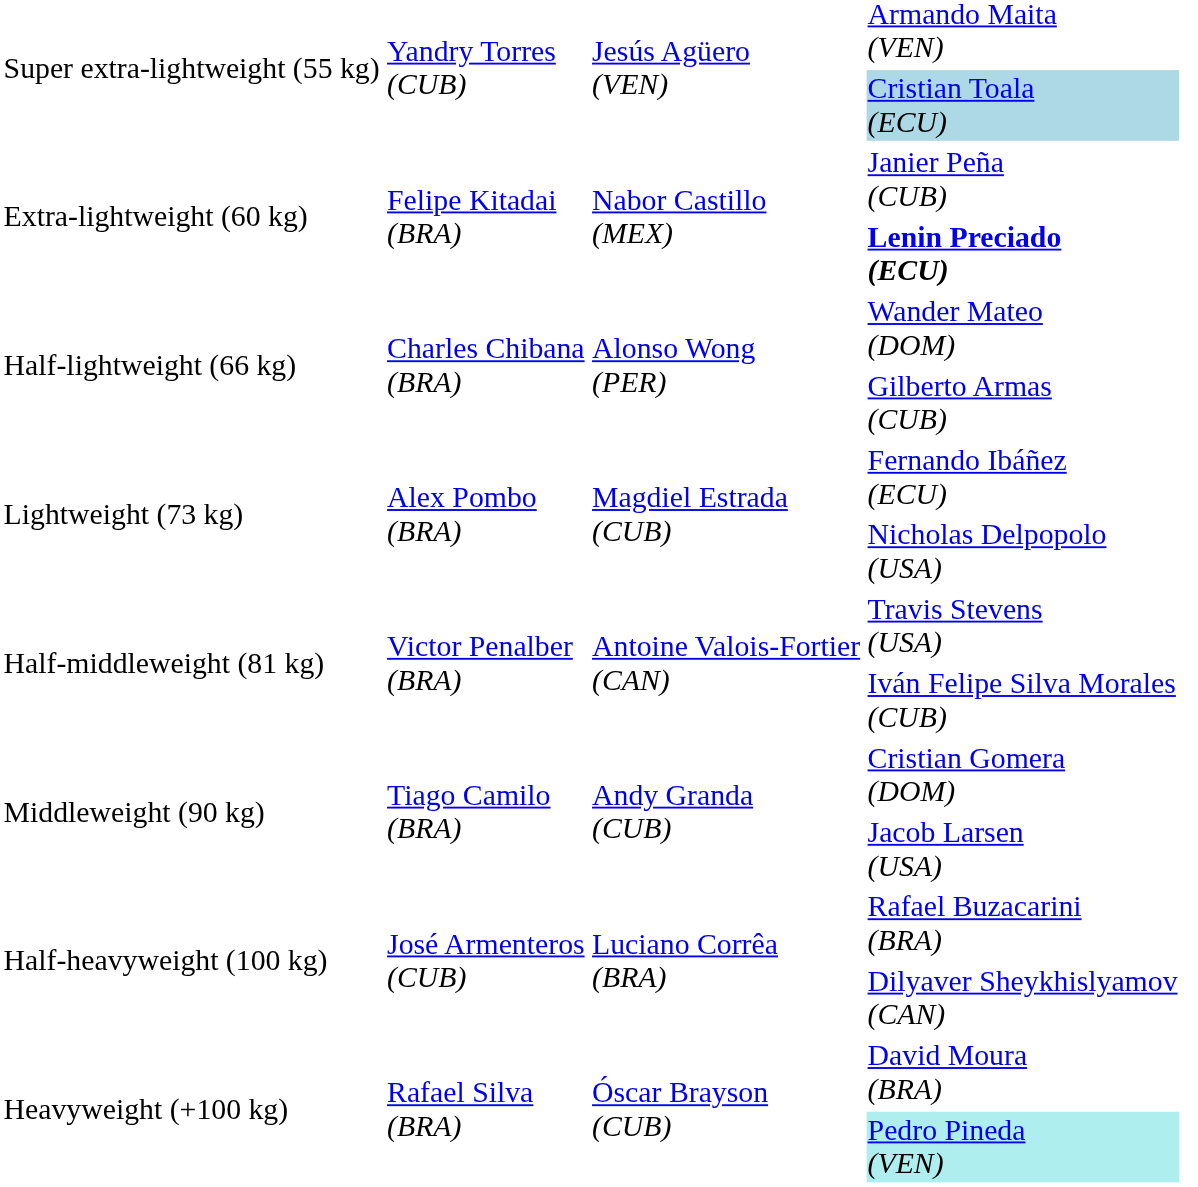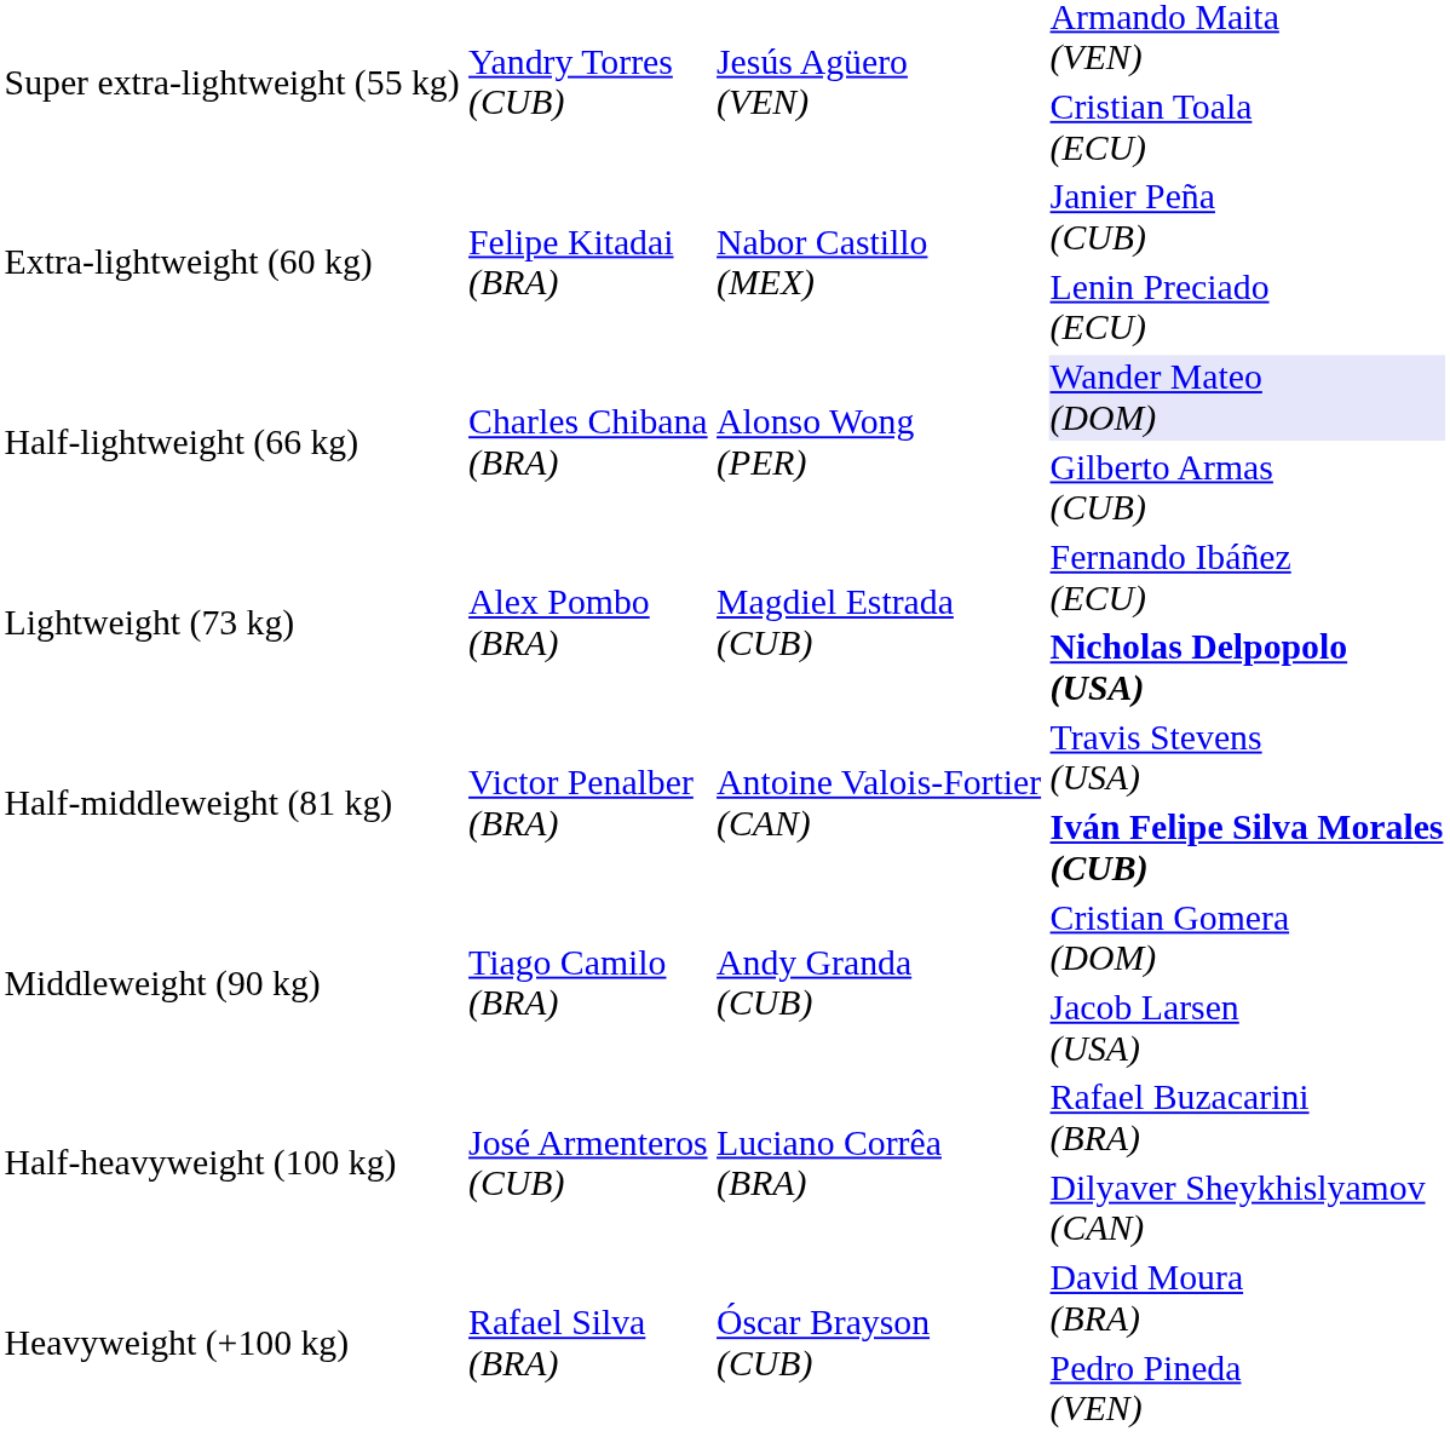Cristian Toala (ECU) | column 4: lightblue background -> no background
Lenin Preciado (ECU) | column 4: bold -> normal
Wander Mateo (DOM) | column 4: no background -> lavender background
Nicholas Delpopolo (USA) | column 4: normal -> bold
Iván Felipe Silva Morales (CUB) | column 4: normal -> bold
Pedro Pineda (VEN) | column 4: paleturquoise background -> no background
